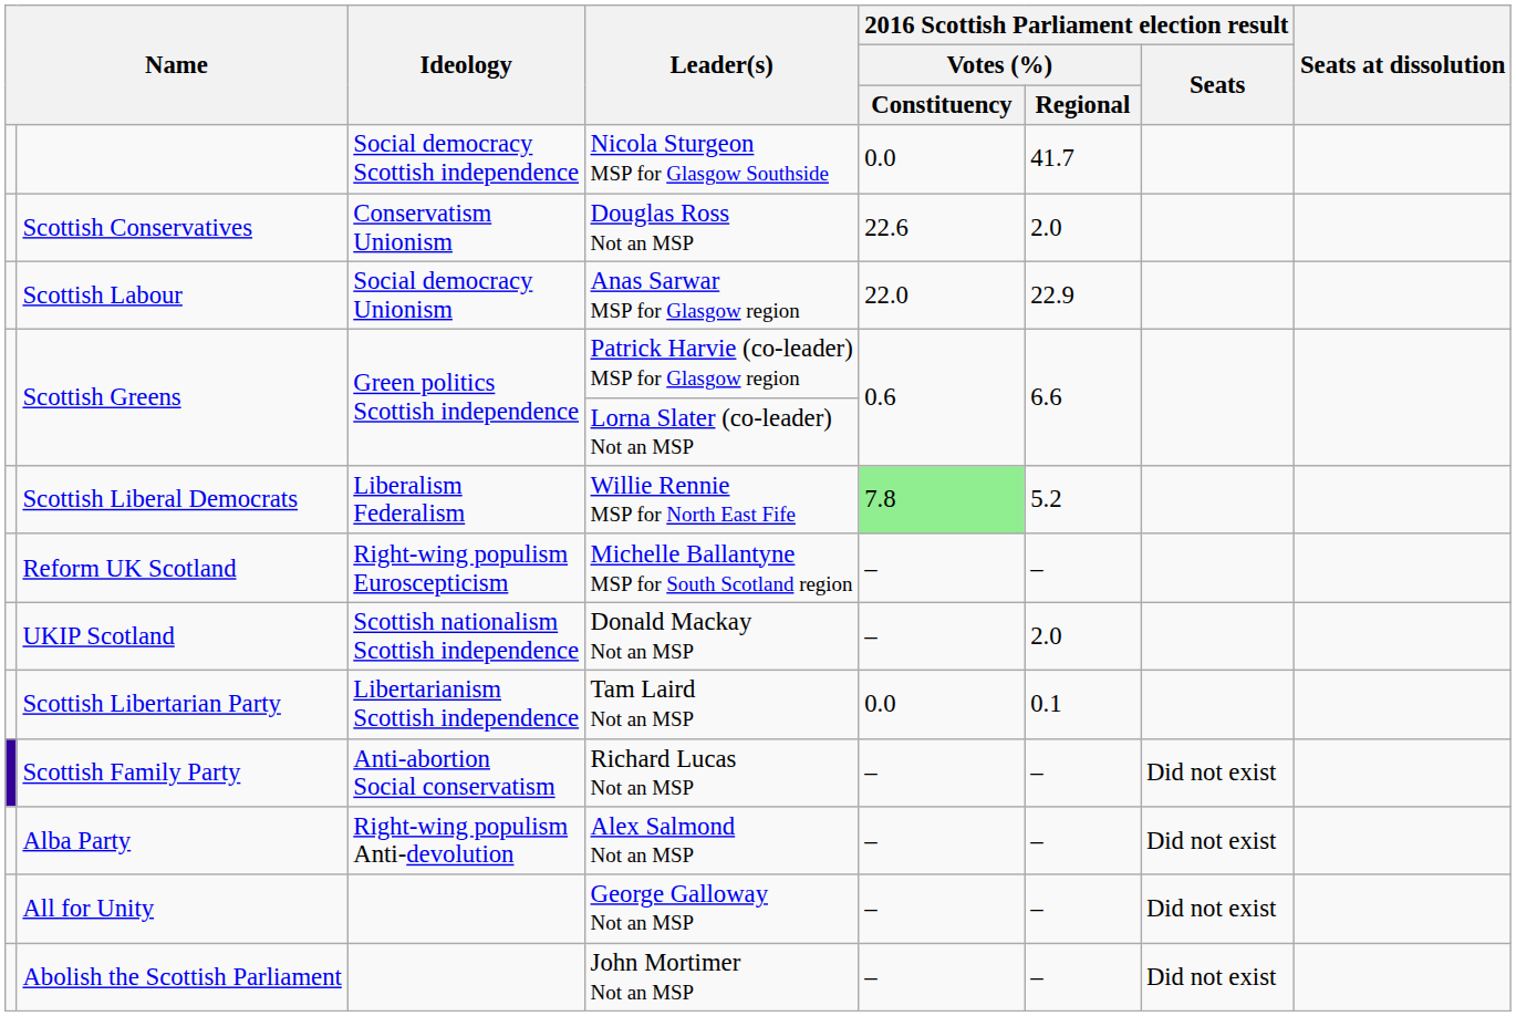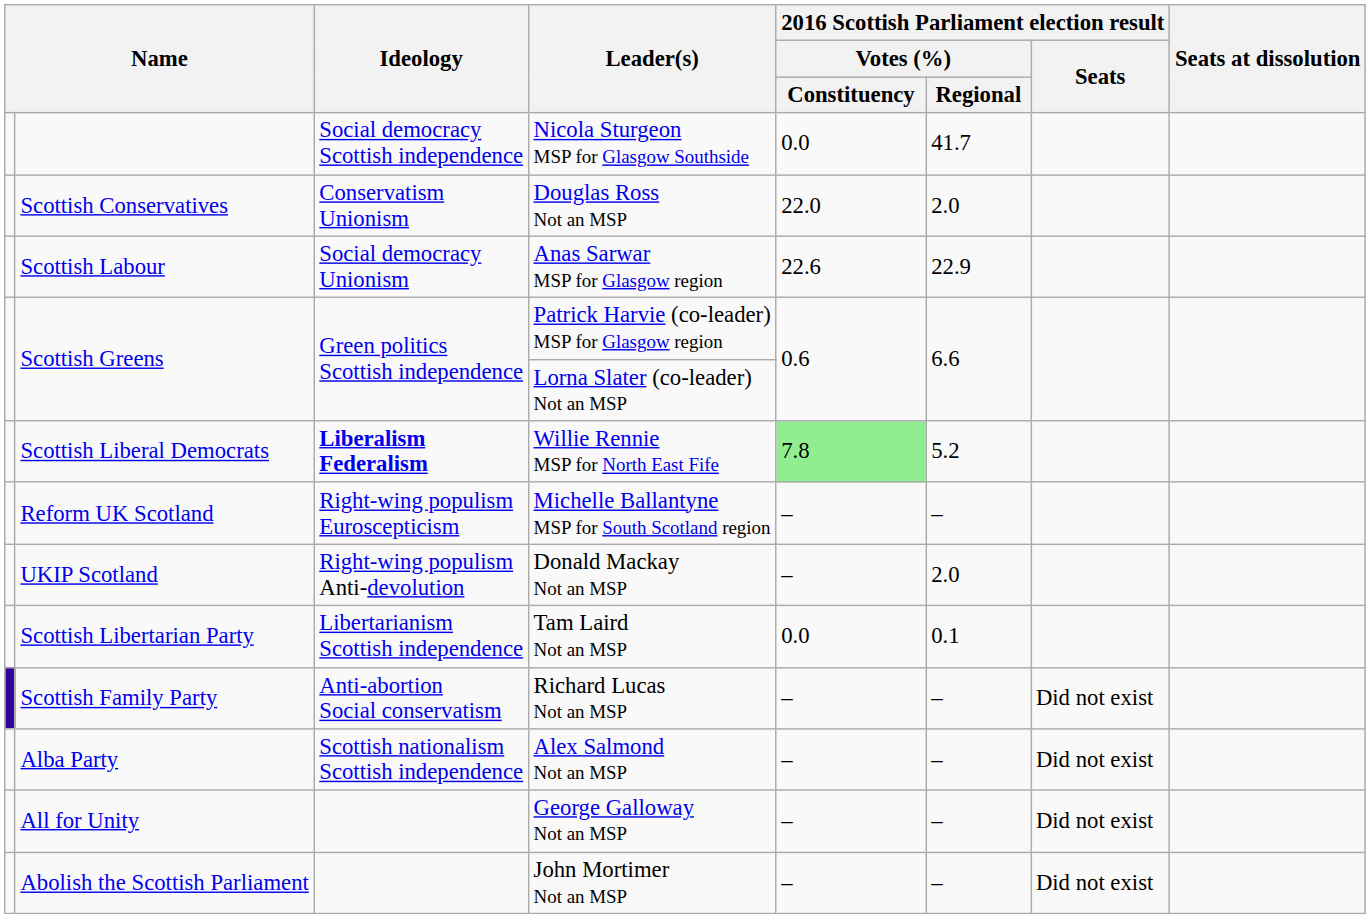Douglas Ross Not an MSP | column 5: 22.6 -> 22.0
Anas Sarwar MSP for Glasgow region | column 5: 22.0 -> 22.6
Willie Rennie MSP for North East Fife | Ideology: normal -> bold
Donald Mackay Not an MSP | Ideology: Scottish nationalism Scottish independence -> Right-wing populism Anti-devolution
Alex Salmond Not an MSP | Ideology: Right-wing populism Anti-devolution -> Scottish nationalism Scottish independence
